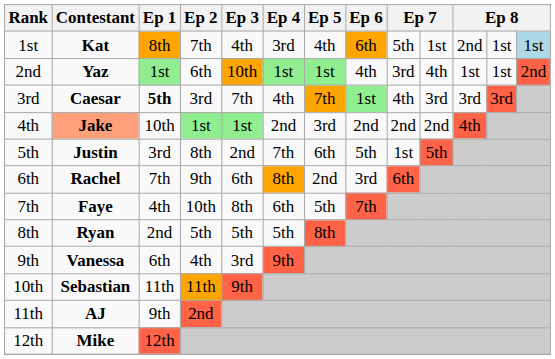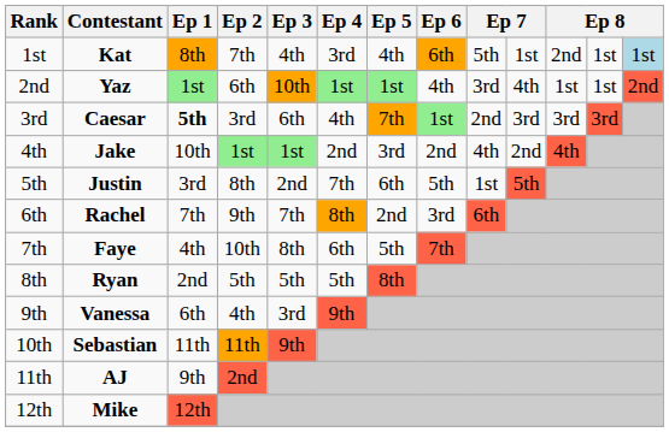row 4 | Ep 3: 7th -> 6th
row 4 | column 9: 4th -> 2nd
row 5 | Contestant: lightsalmon background -> no background
row 5 | column 9: 2nd -> 4th
row 7 | Ep 3: 6th -> 7th
